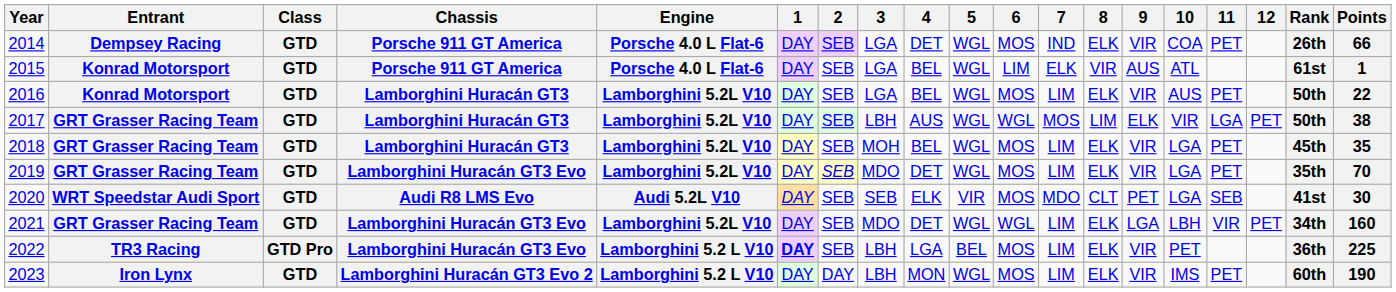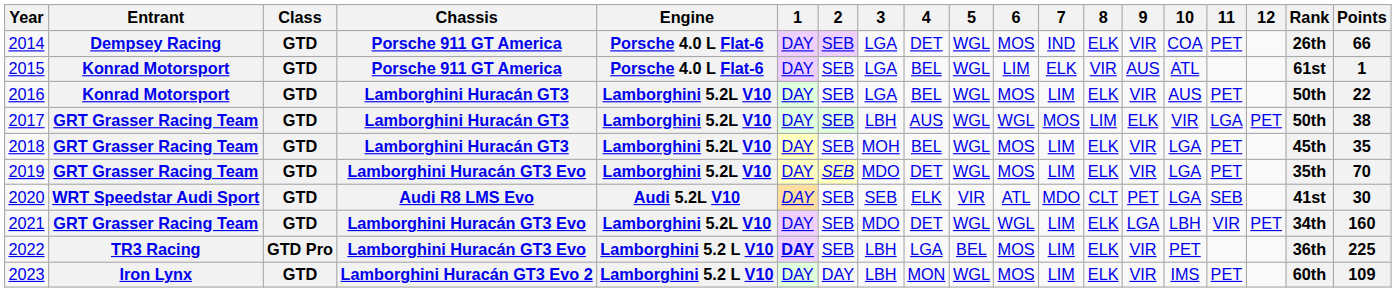2020 | 6: MOS -> ATL
2023 | Points: 190 -> 109
